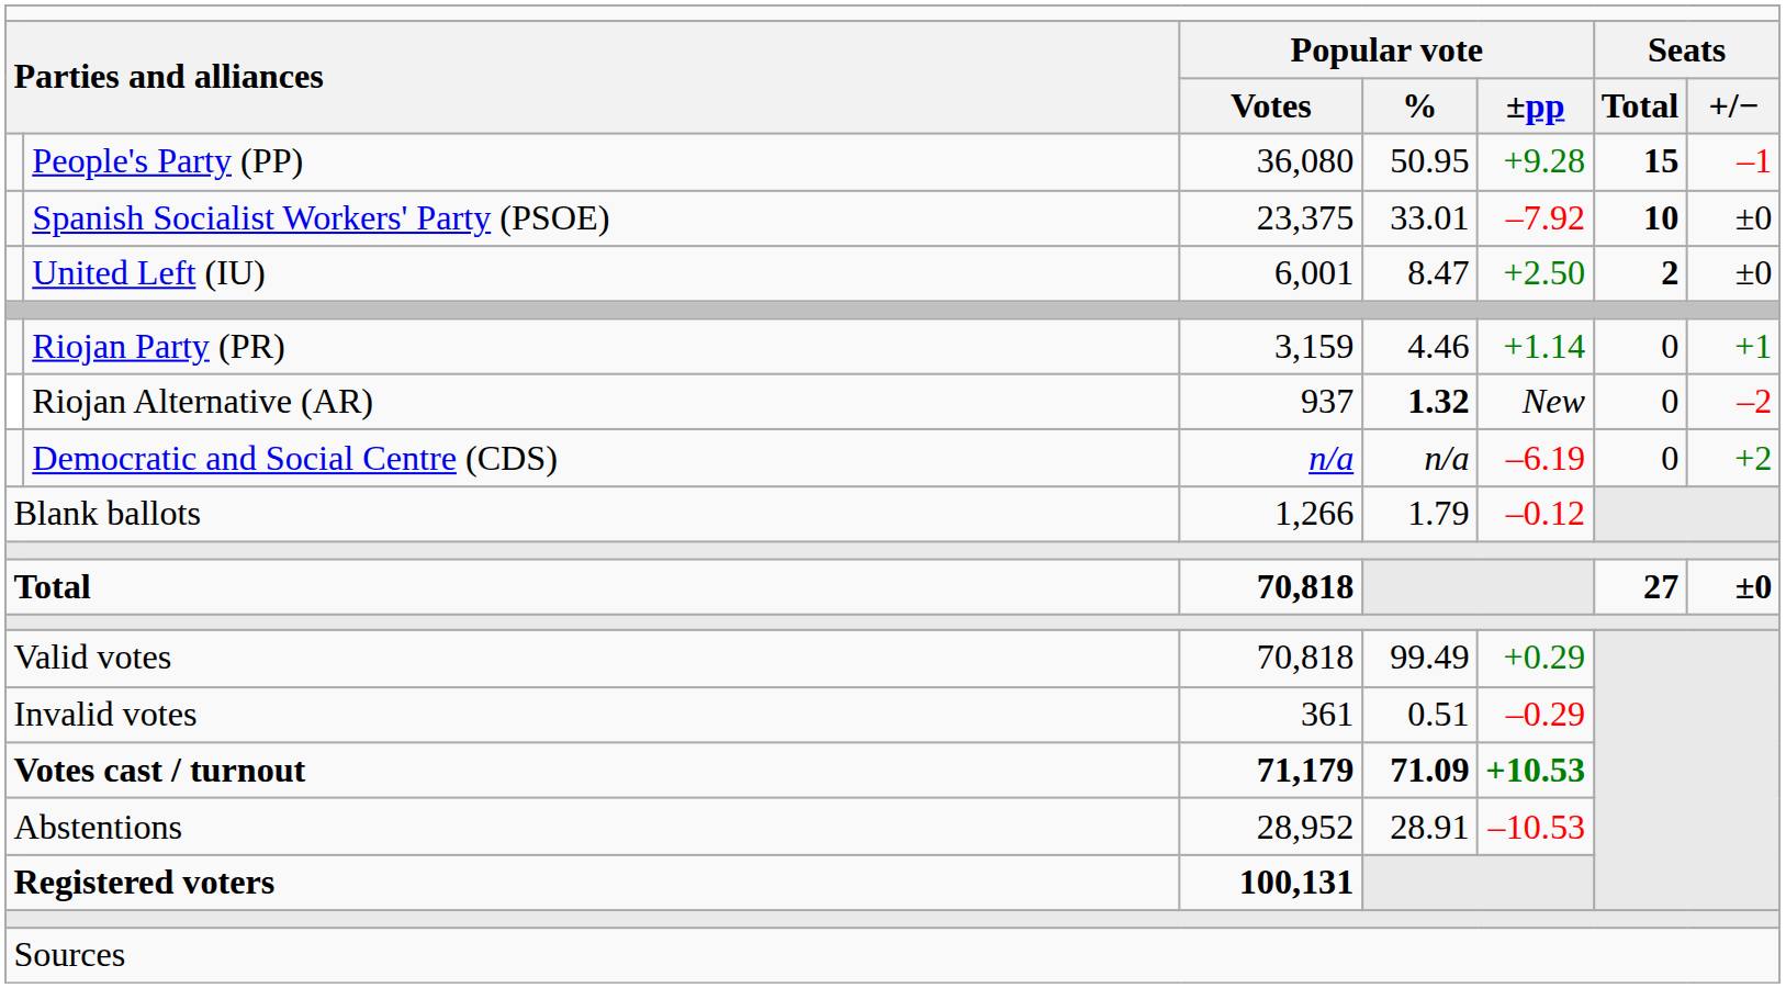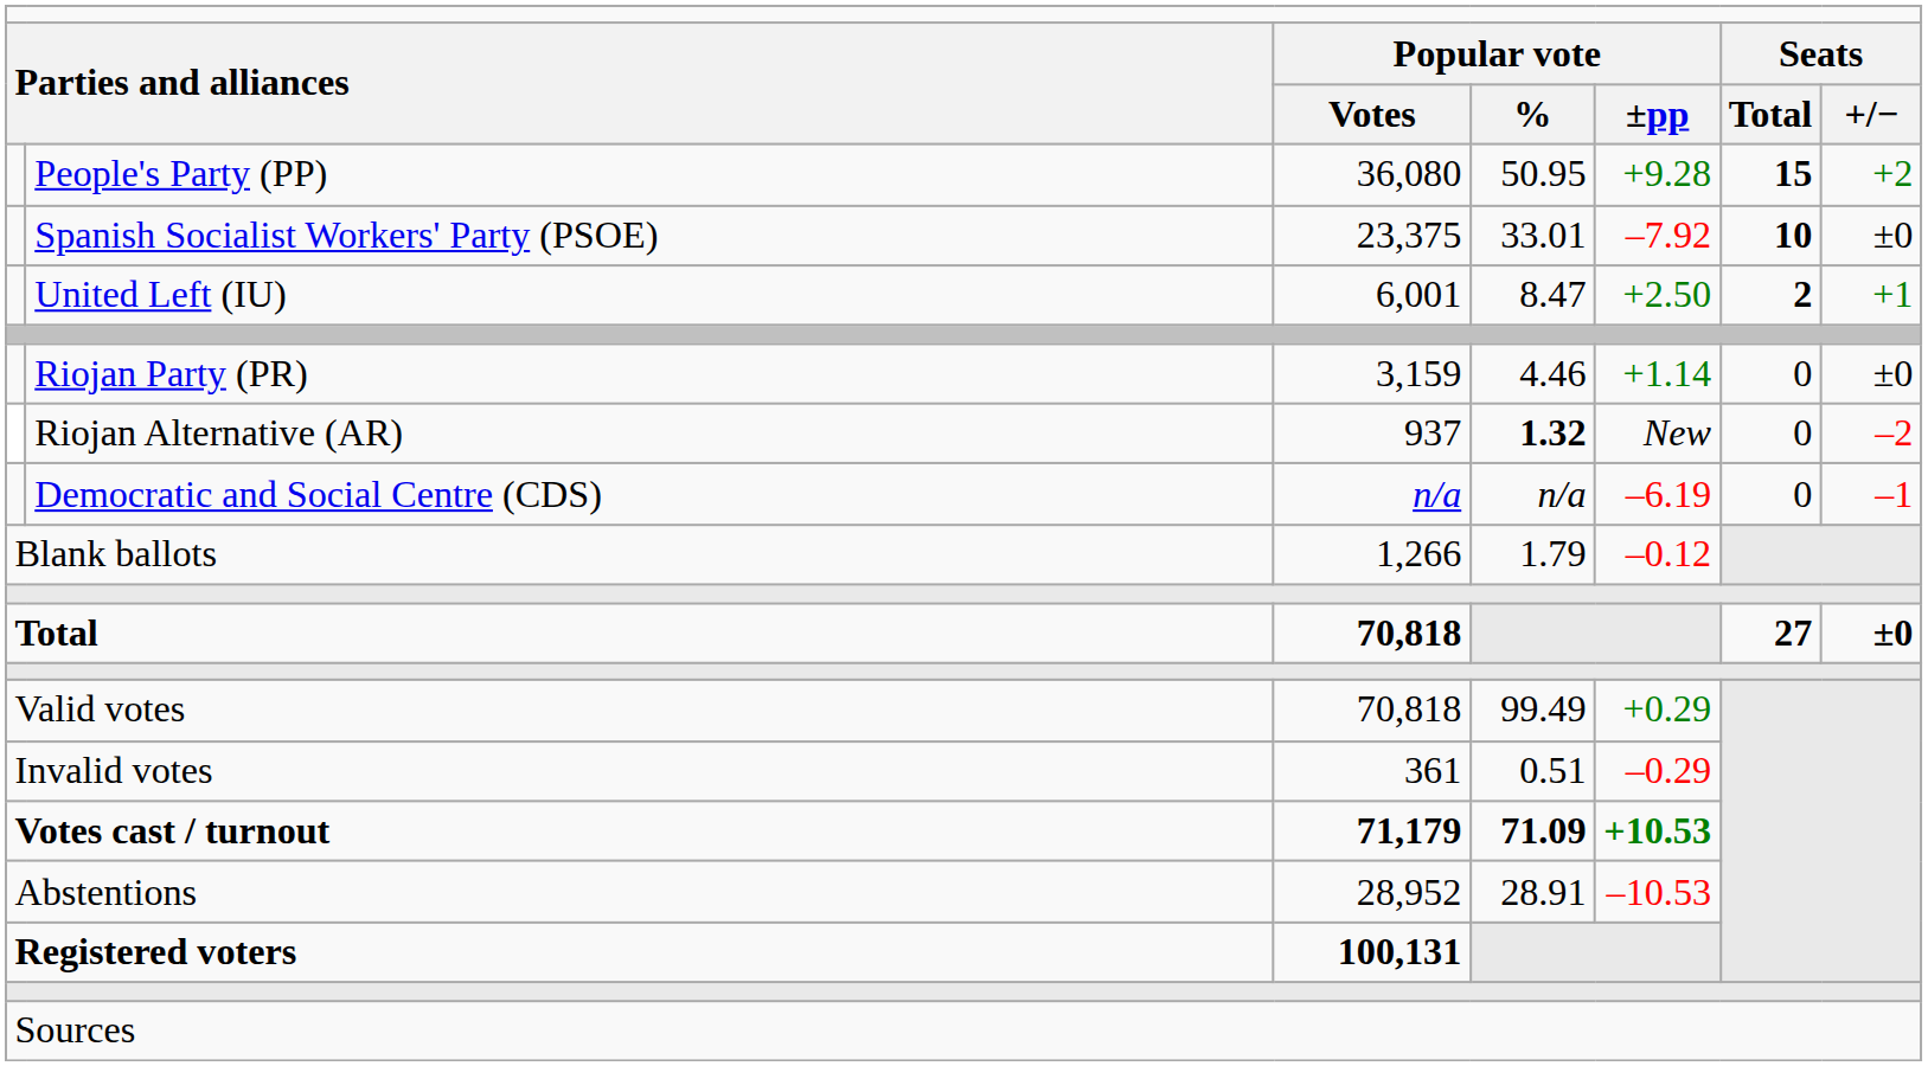People's Party (PP) | column 7: –1 -> +2
United Left (IU) | column 7: ±0 -> +1
Riojan Party (PR) | column 7: +1 -> ±0
Democratic and Social Centre (CDS) | column 7: +2 -> –1
